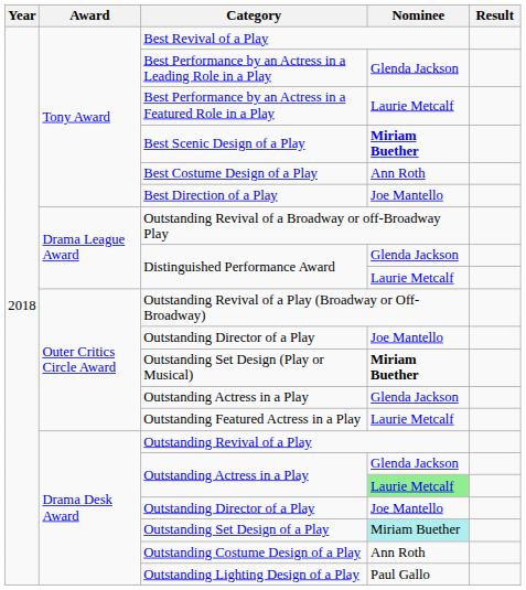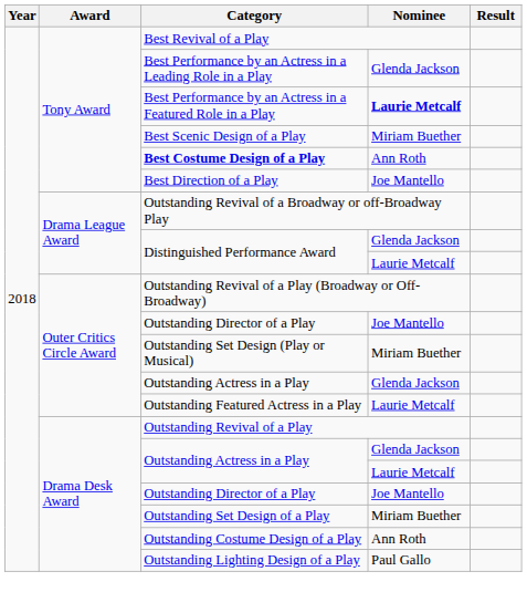Best Performance by an Actress in a Featured Role in a Play | Nominee: normal -> bold
Best Scenic Design of a Play | Nominee: bold -> normal
Best Costume Design of a Play | Category: normal -> bold
Outstanding Set Design (Play or Musical) | Nominee: bold -> normal
Outstanding Actress in a Play / Laurie Metcalf | Nominee: lightgreen background -> no background
Outstanding Set Design of a Play | Nominee: paleturquoise background -> no background
